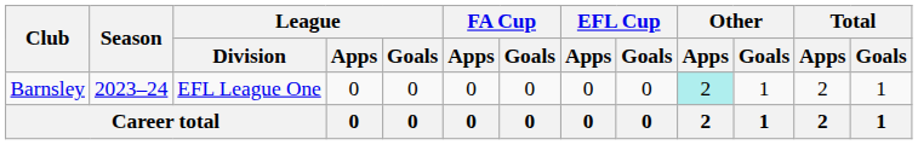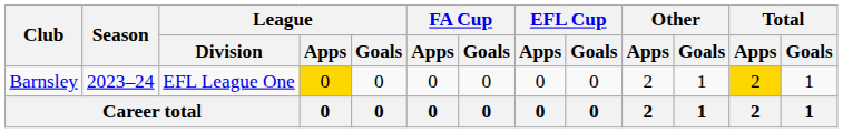Barnsley | League / Apps: no background -> gold background
Barnsley | Other / Apps: paleturquoise background -> no background
Barnsley | Total / Apps: no background -> gold background
